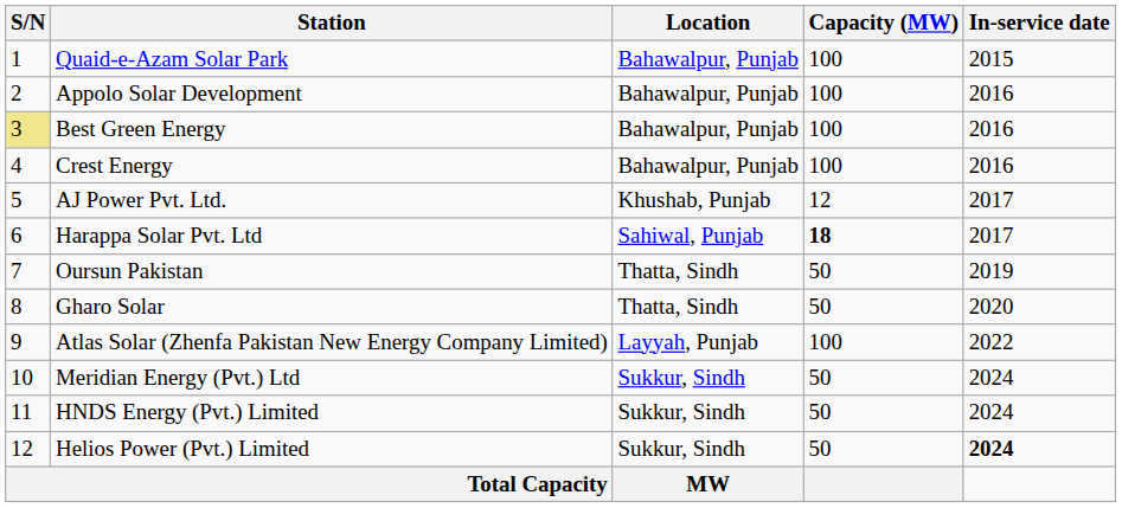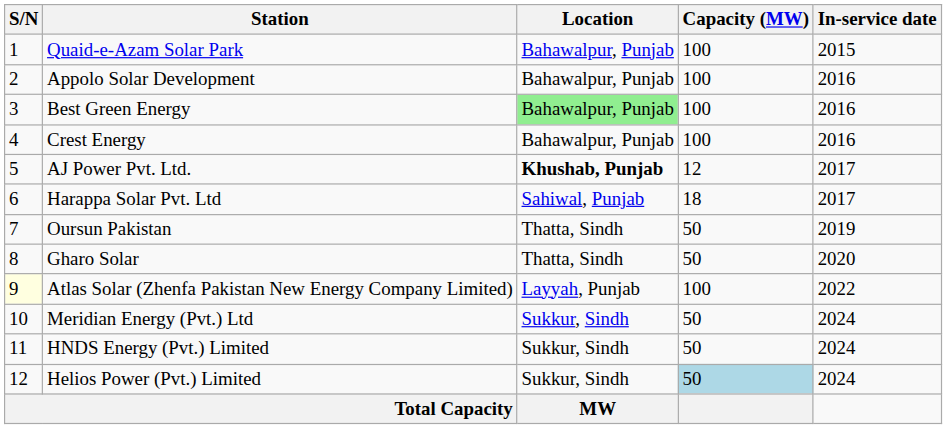Best Green Energy | S/N: khaki background -> no background
Best Green Energy | Location: no background -> lightgreen background
AJ Power Pvt. Ltd. | Location: normal -> bold
Harappa Solar Pvt. Ltd | Capacity (MW): bold -> normal
Atlas Solar (Zhenfa Pakistan New Energy Company Limited) | S/N: no background -> lightyellow background
Helios Power (Pvt.) Limited | Capacity (MW): no background -> lightblue background
Helios Power (Pvt.) Limited | In-service date: bold -> normal
